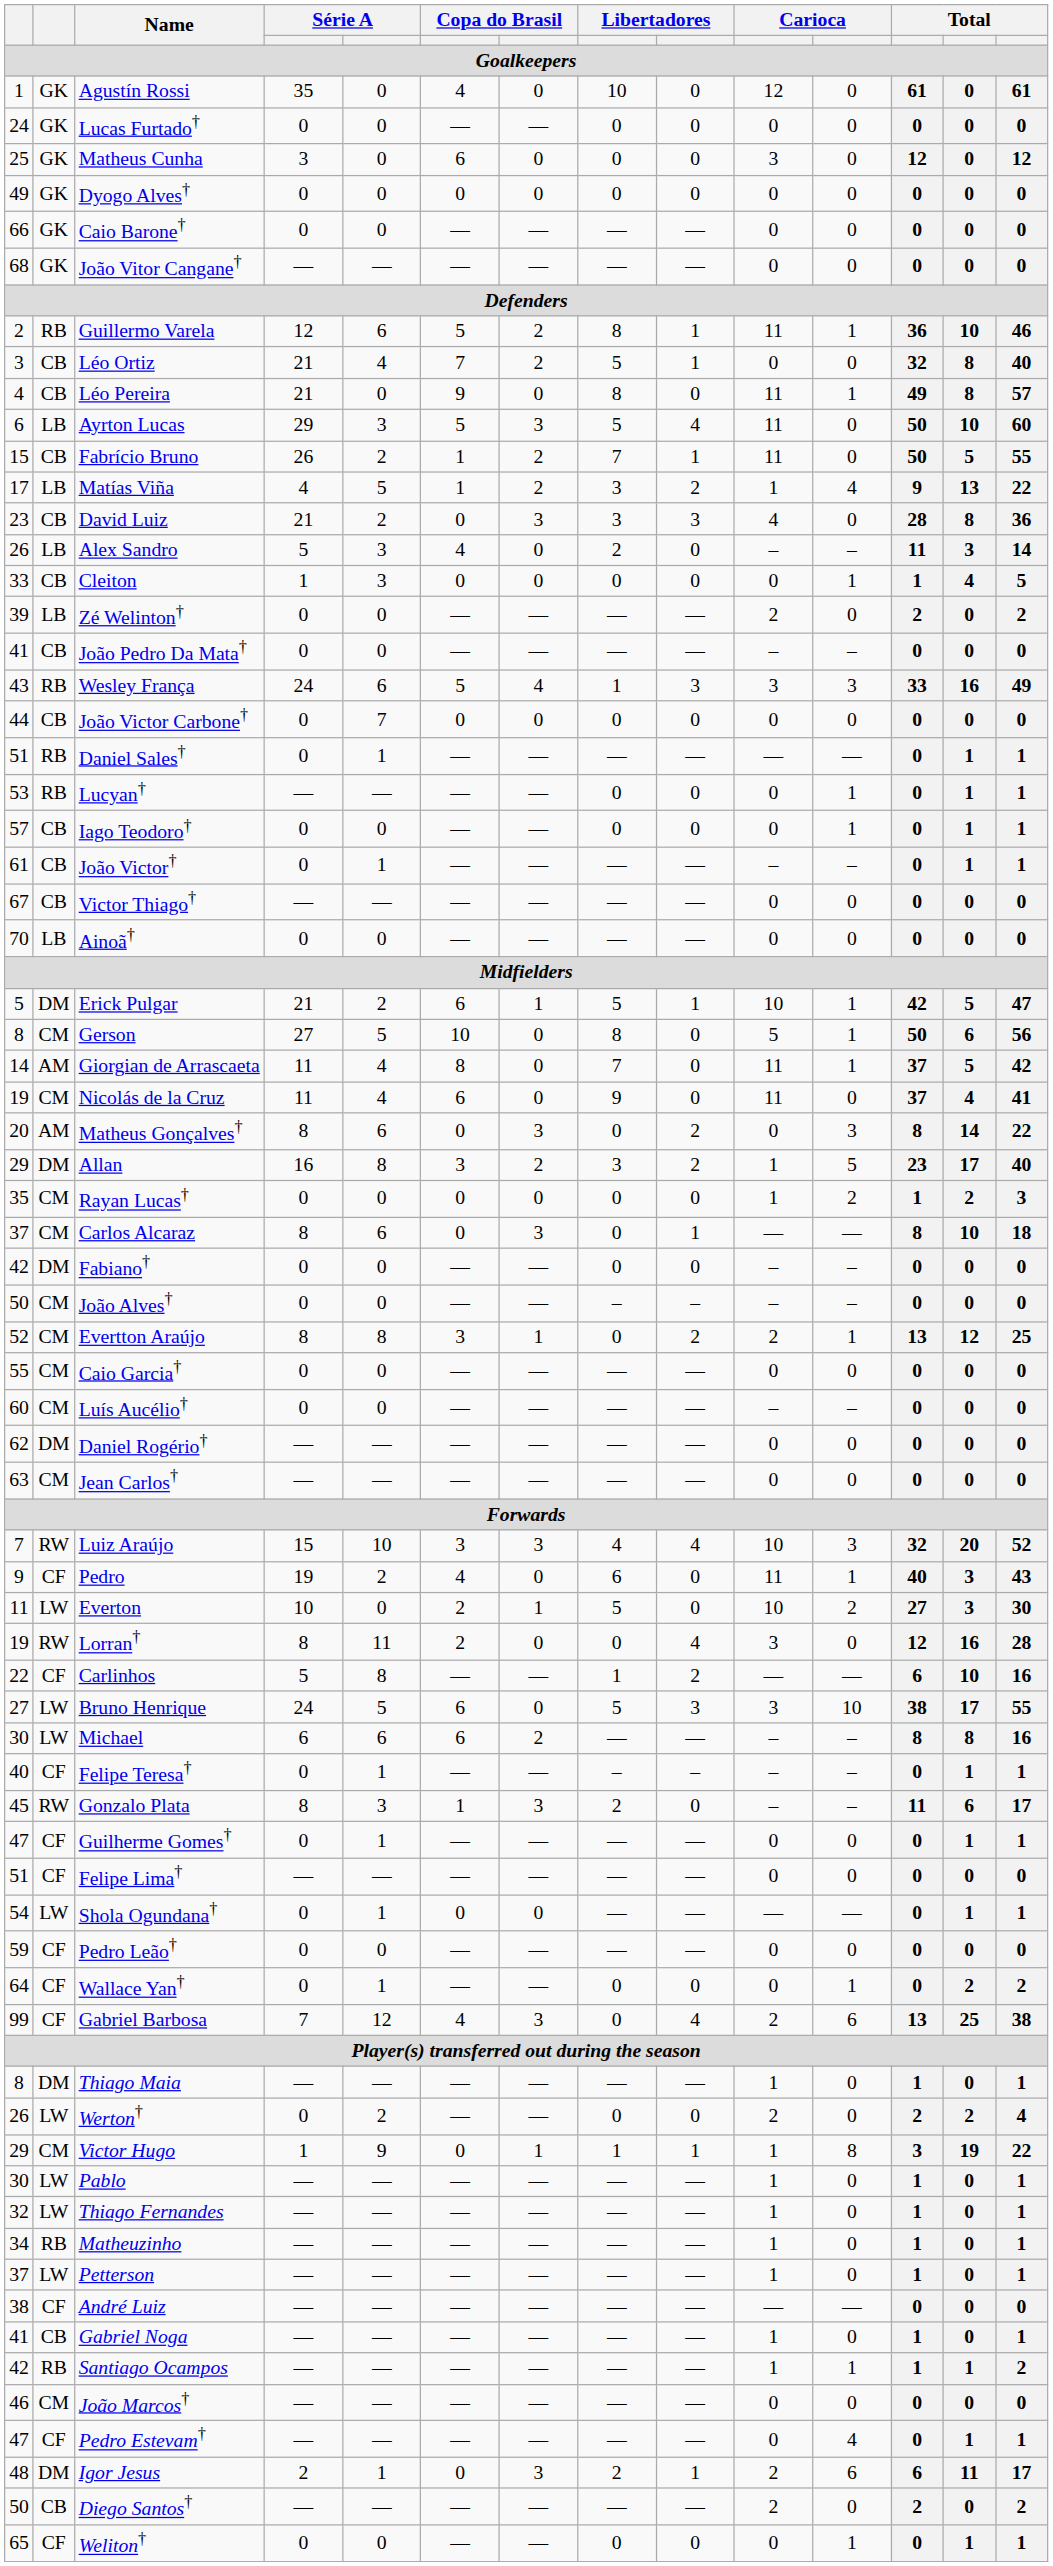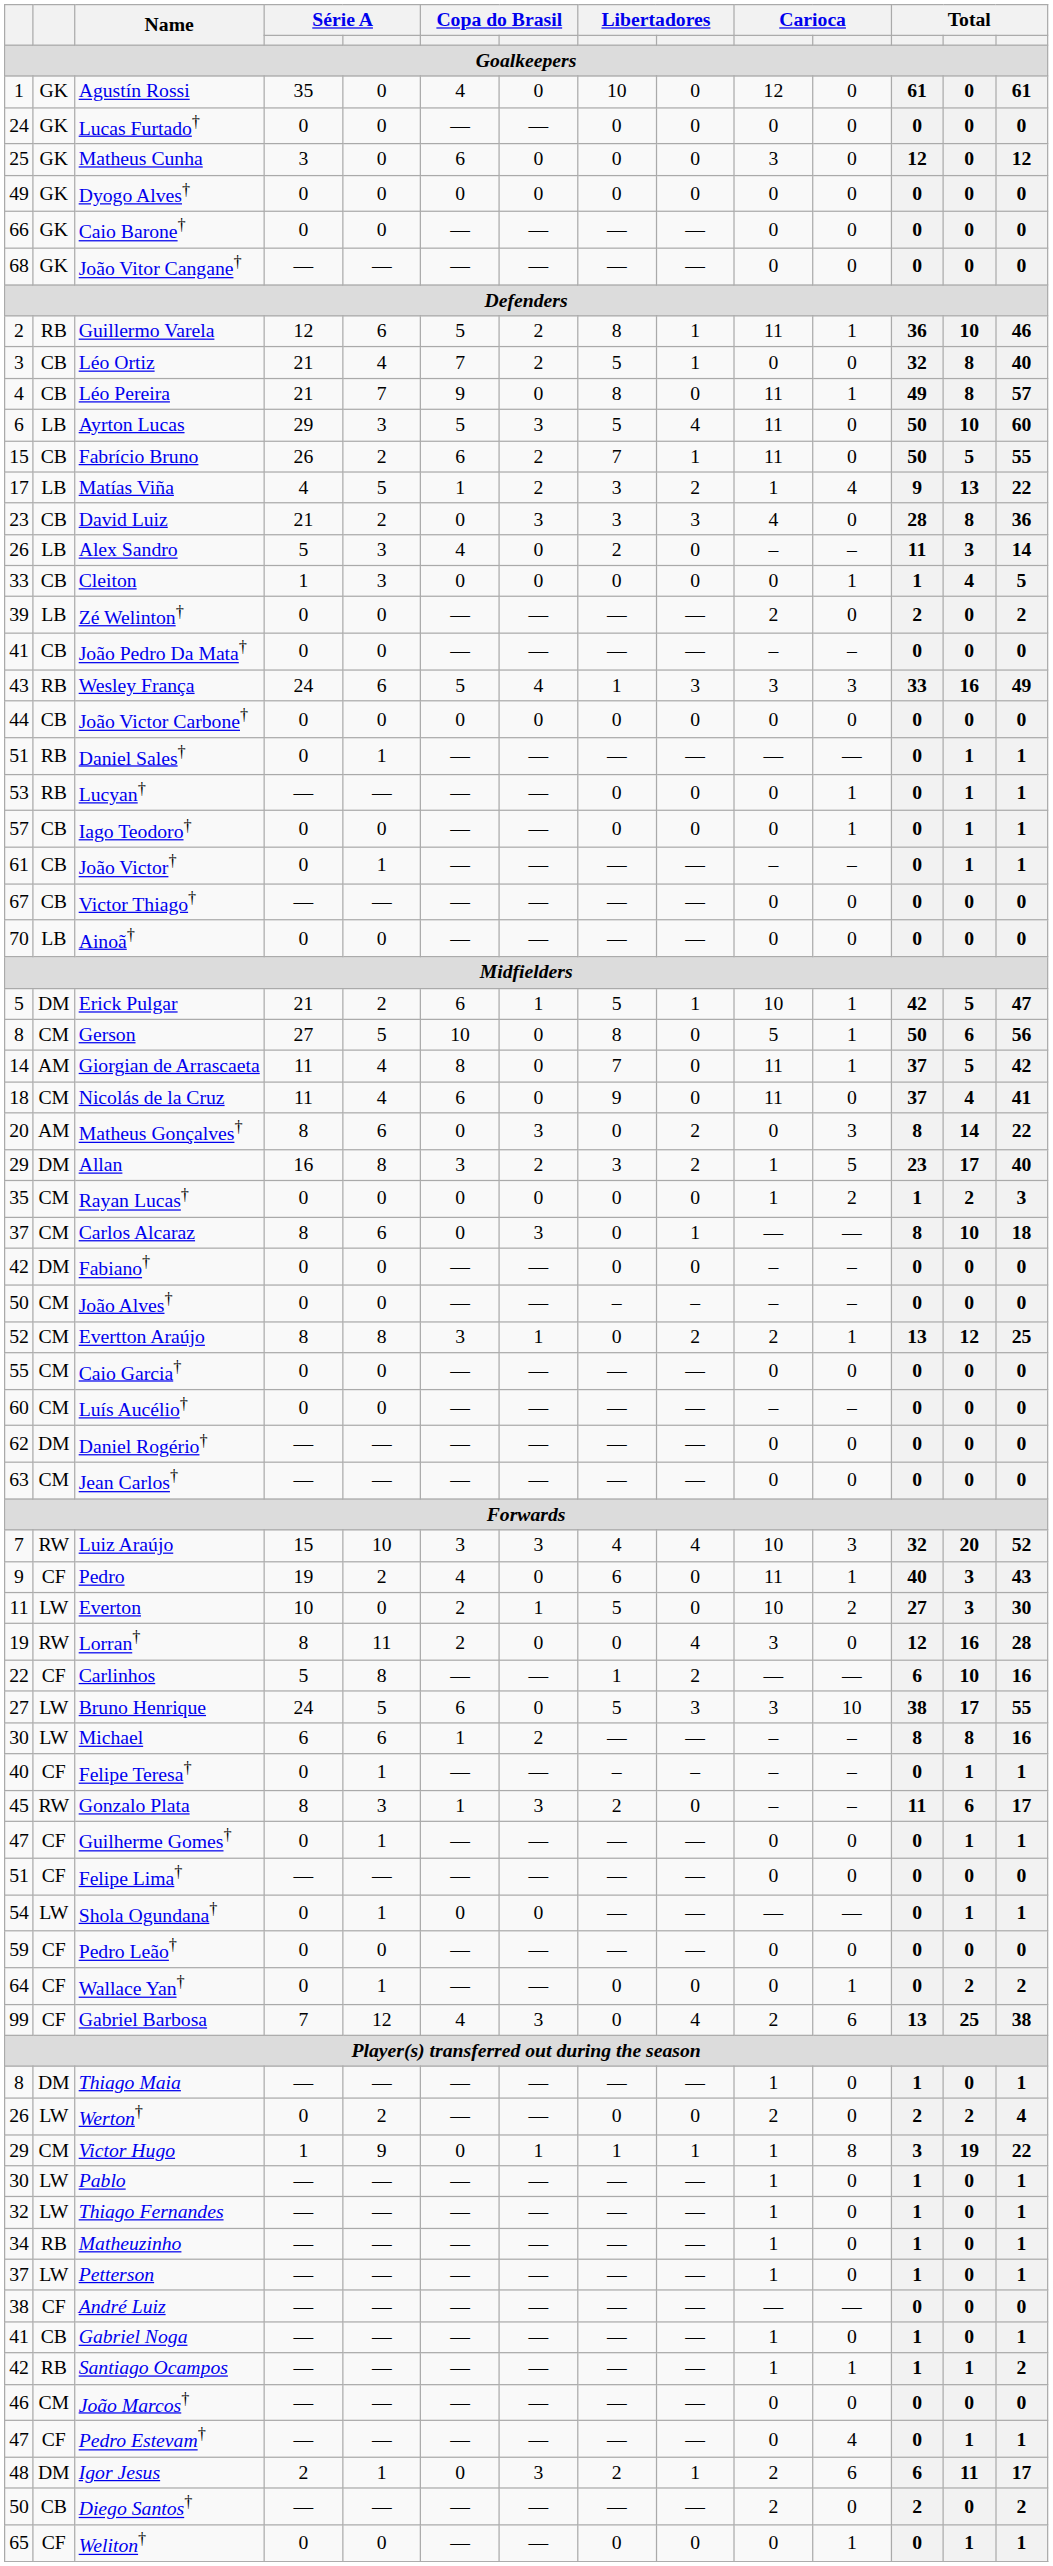Léo Pereira | column 5: 0 -> 7
Fabrício Bruno | column 6: 1 -> 6
João Victor Carbone† | column 5: 7 -> 0
Nicolás de la Cruz | column 1: 19 -> 18
Michael | column 6: 6 -> 1
